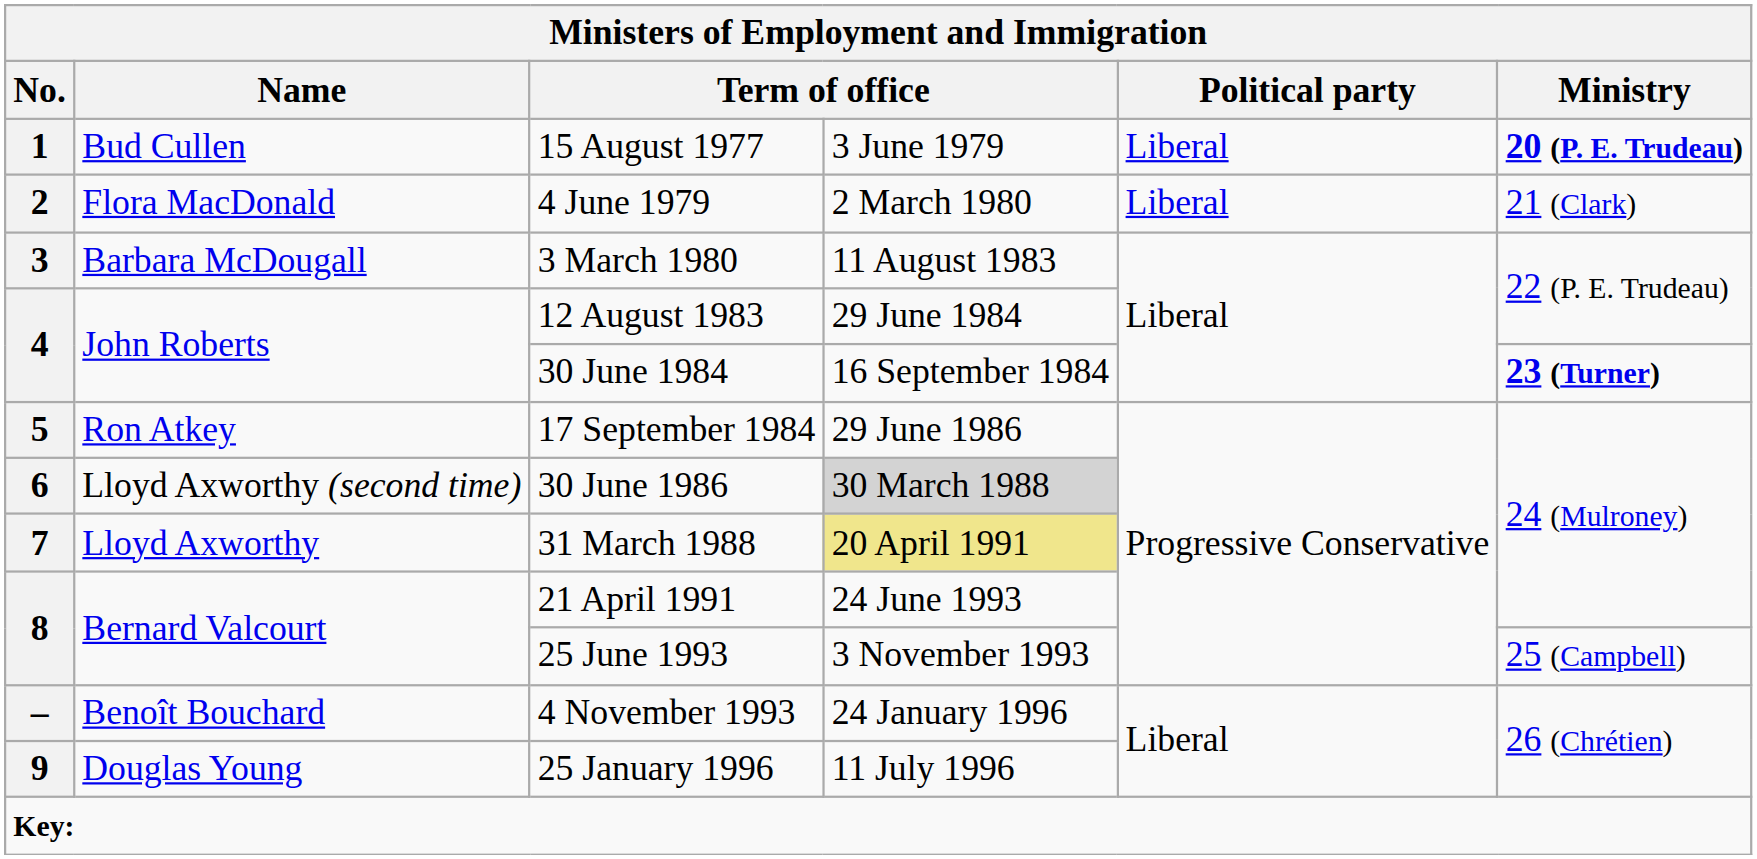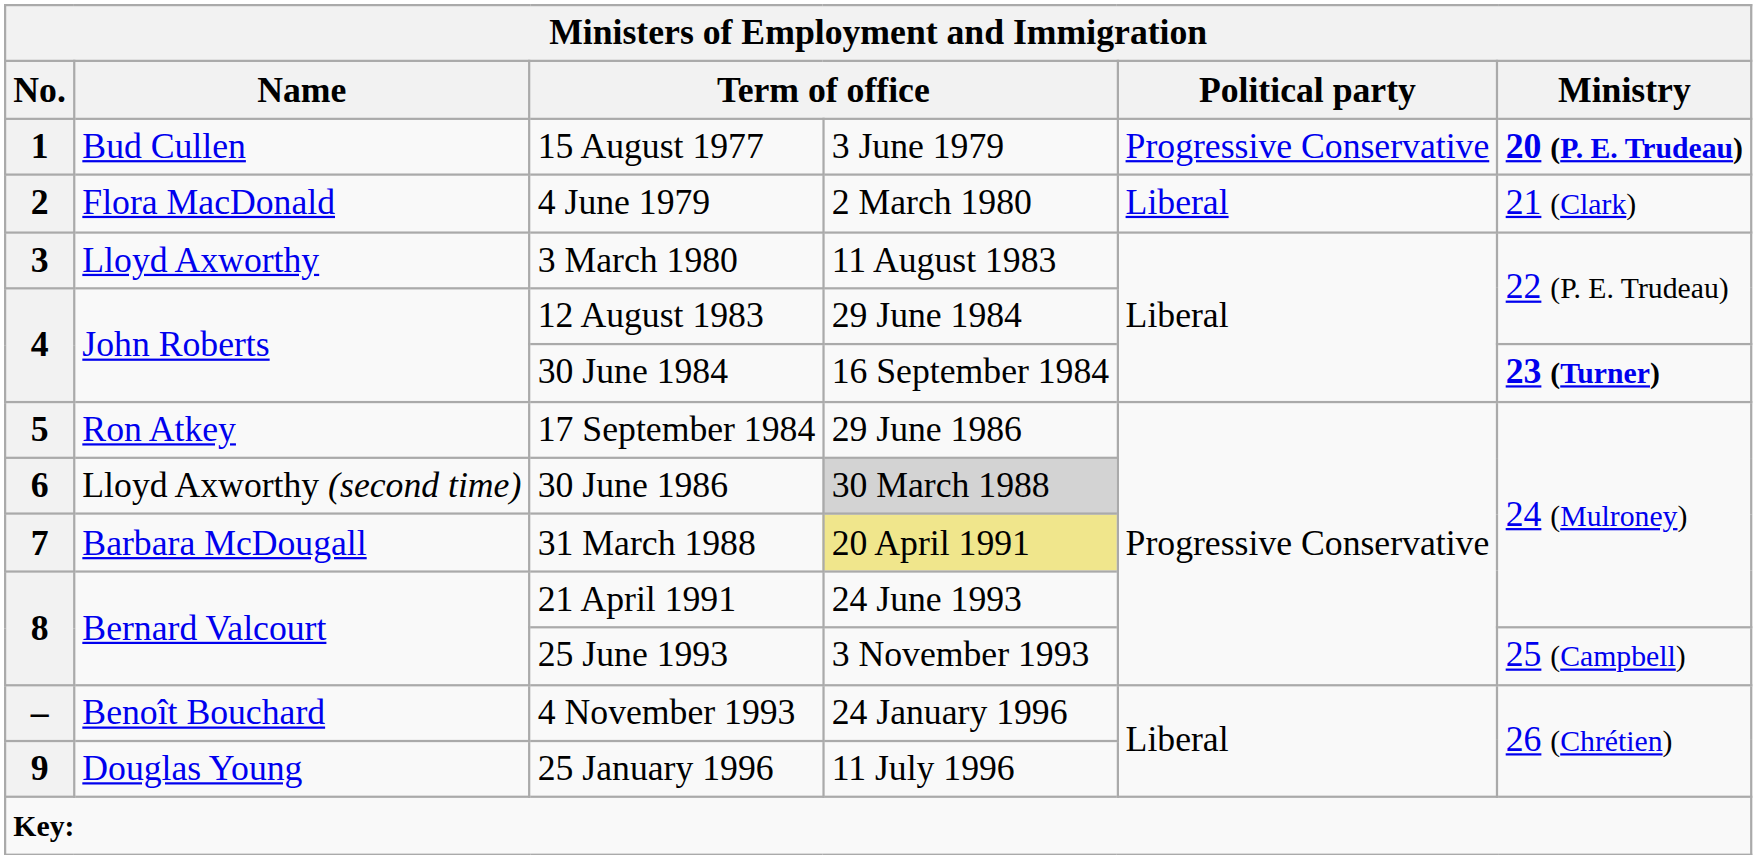15 August 1977 | Political party: Liberal -> Progressive Conservative
3 March 1980 | Name: Barbara McDougall -> Lloyd Axworthy
31 March 1988 | Name: Lloyd Axworthy -> Barbara McDougall
